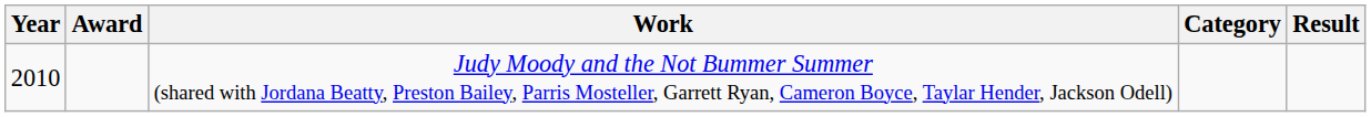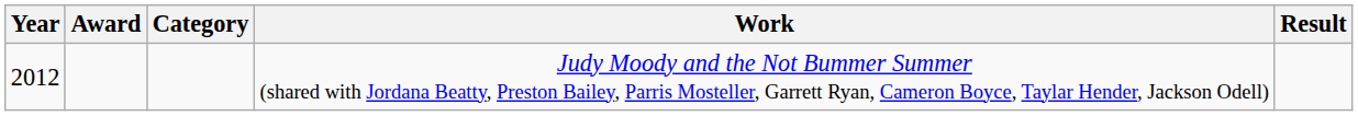columns swapped: Category <-> Work
row 2 | Year: 2010 -> 2012
